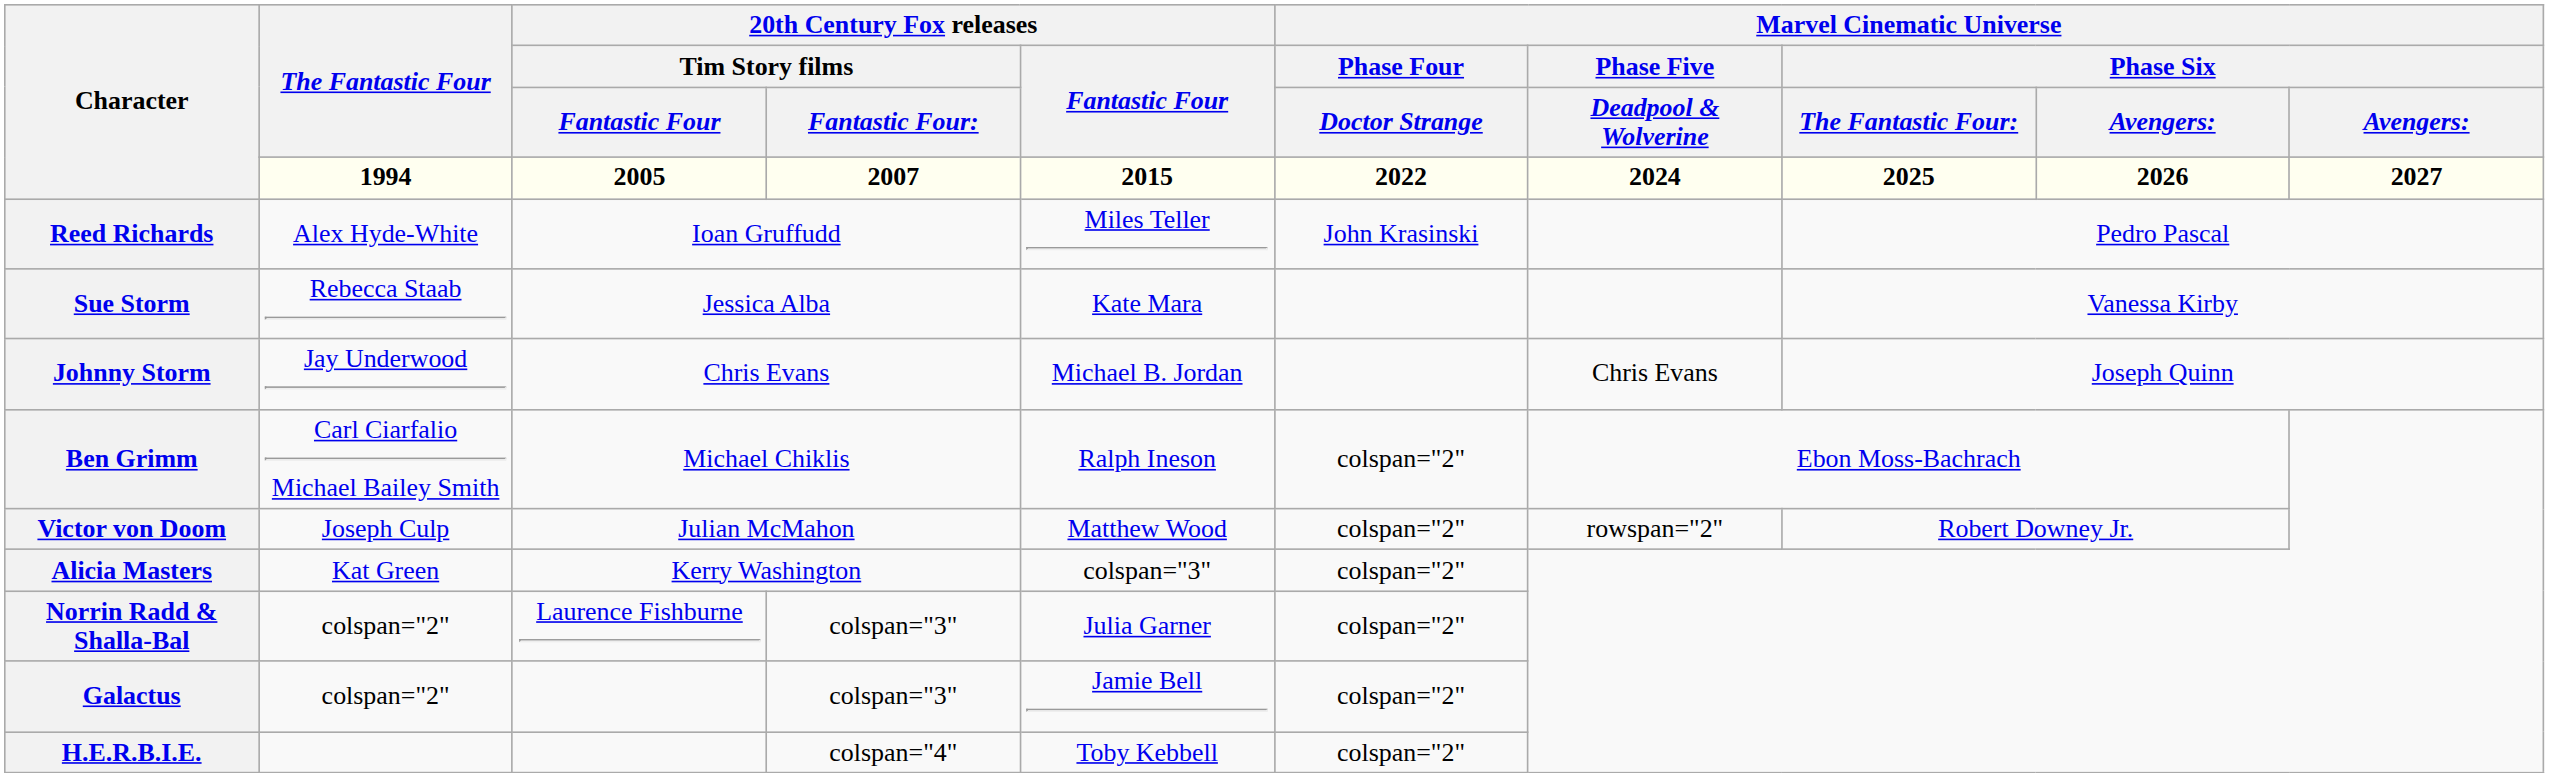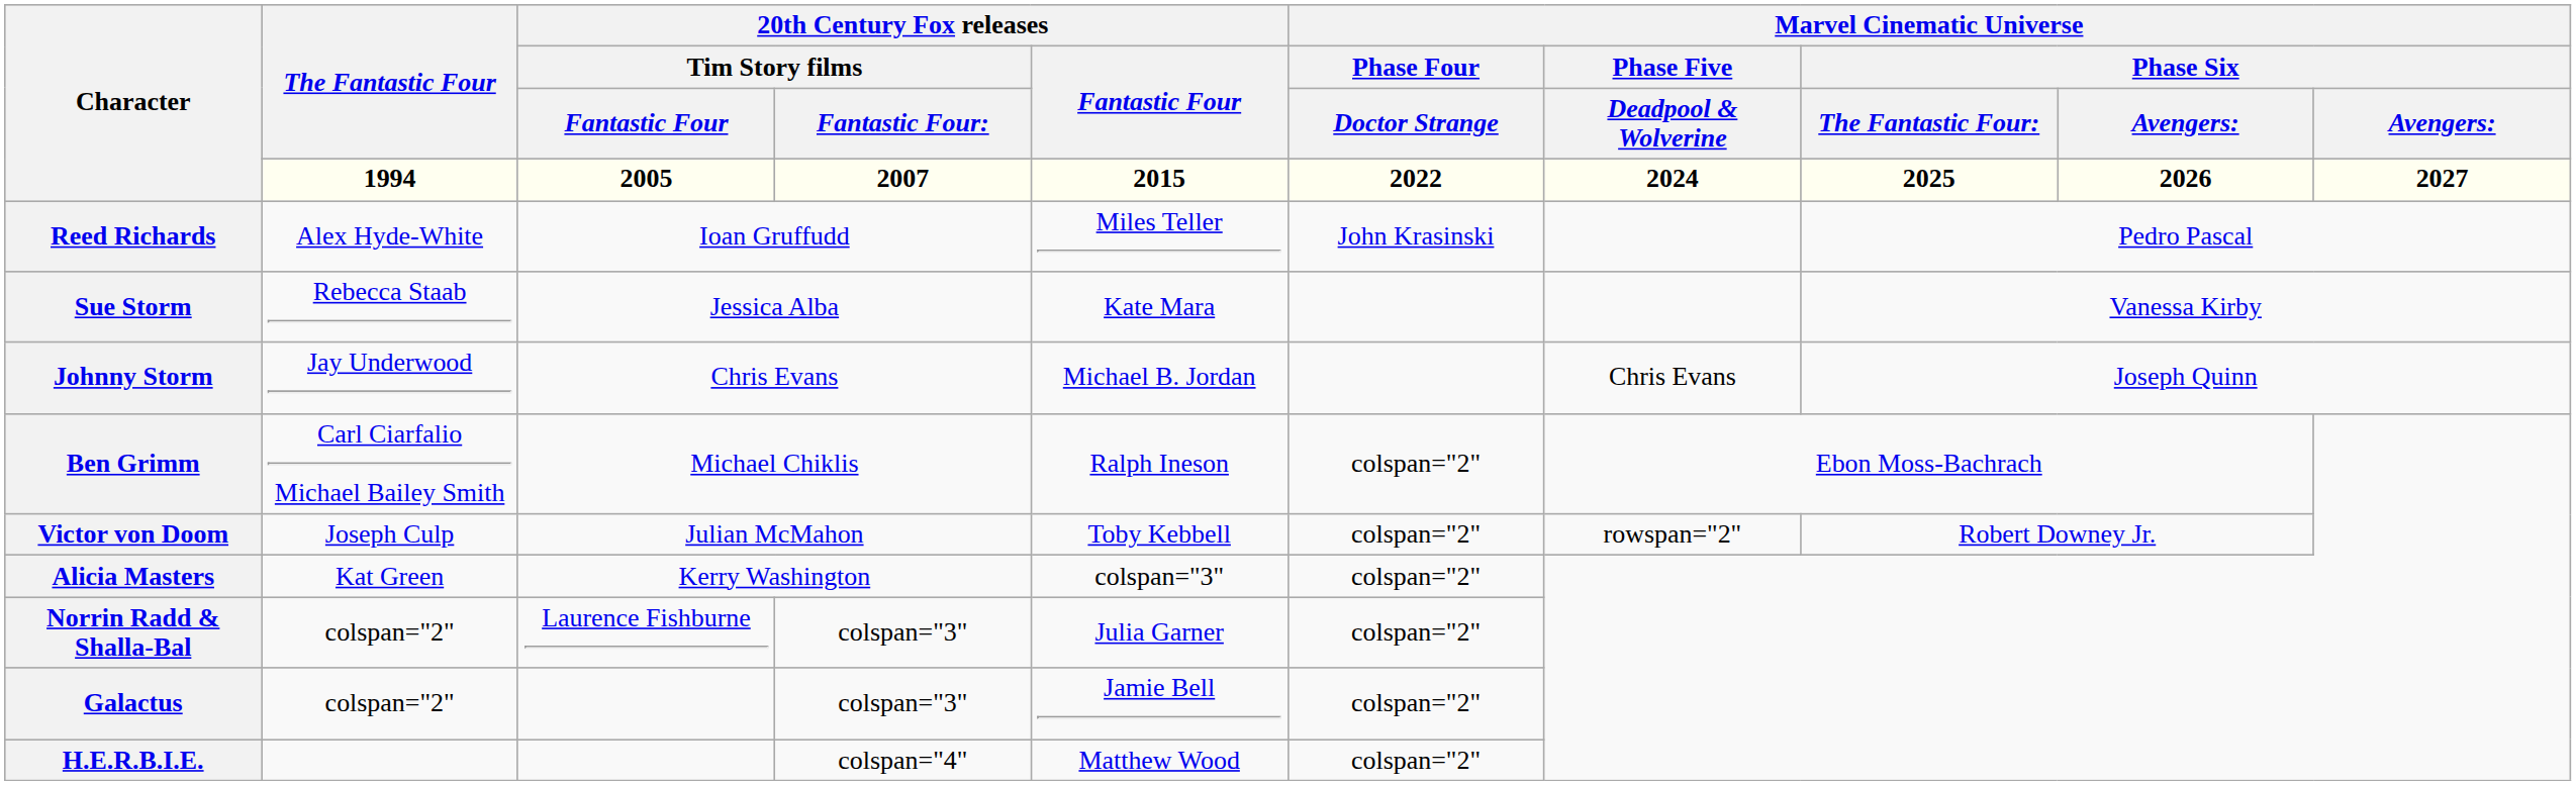Victor von Doom | 20th Century Fox releases / Fantastic Four: Matthew Wood -> Toby Kebbell
H.E.R.B.I.E. | 20th Century Fox releases / Fantastic Four: Toby Kebbell -> Matthew Wood
